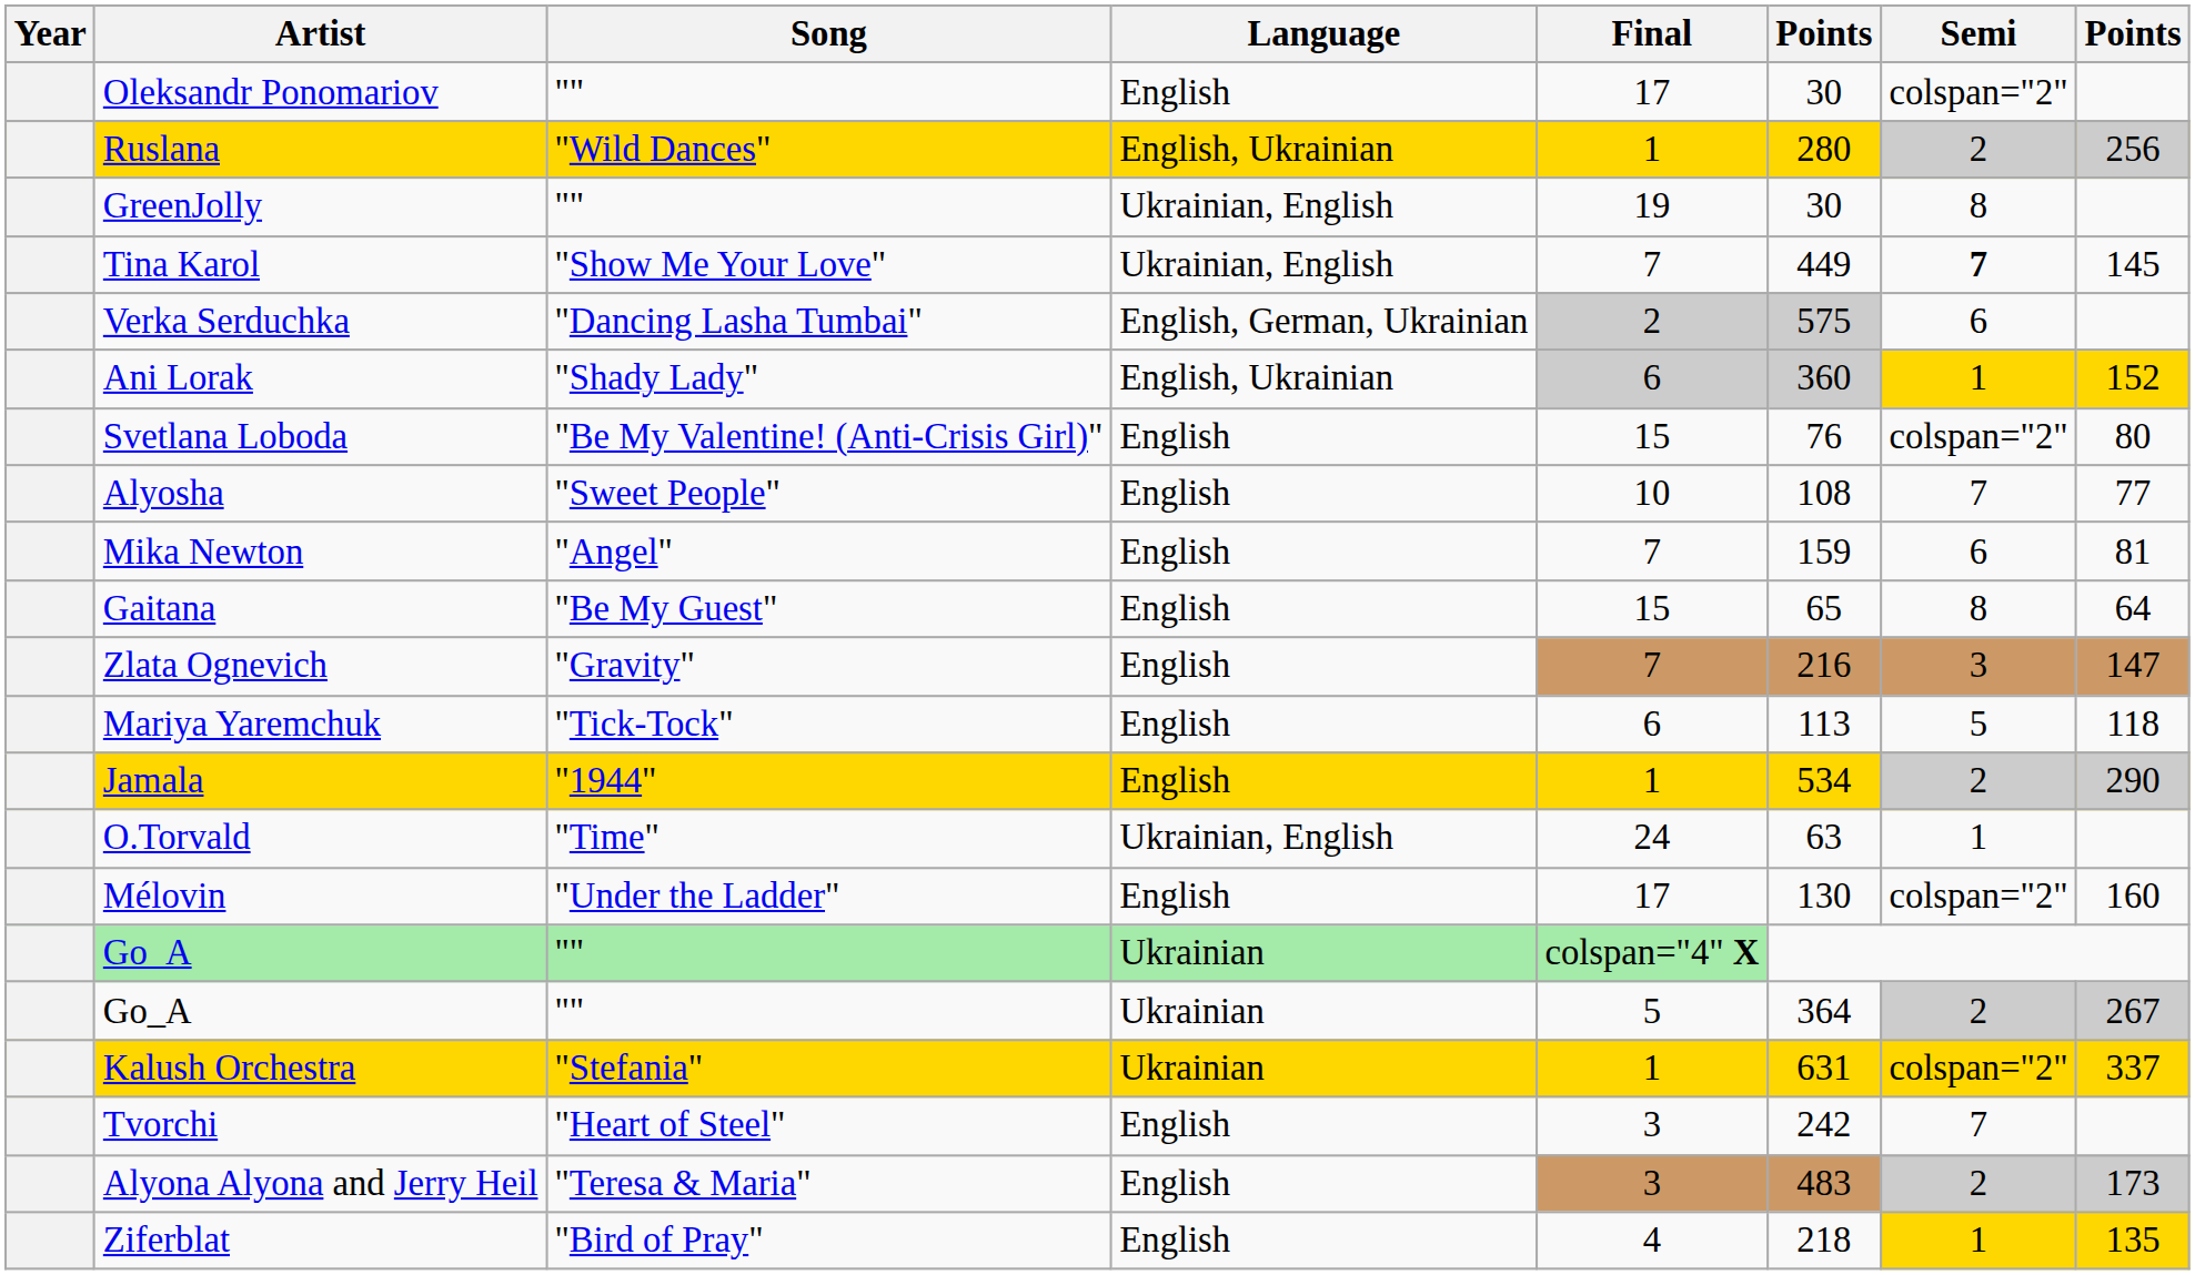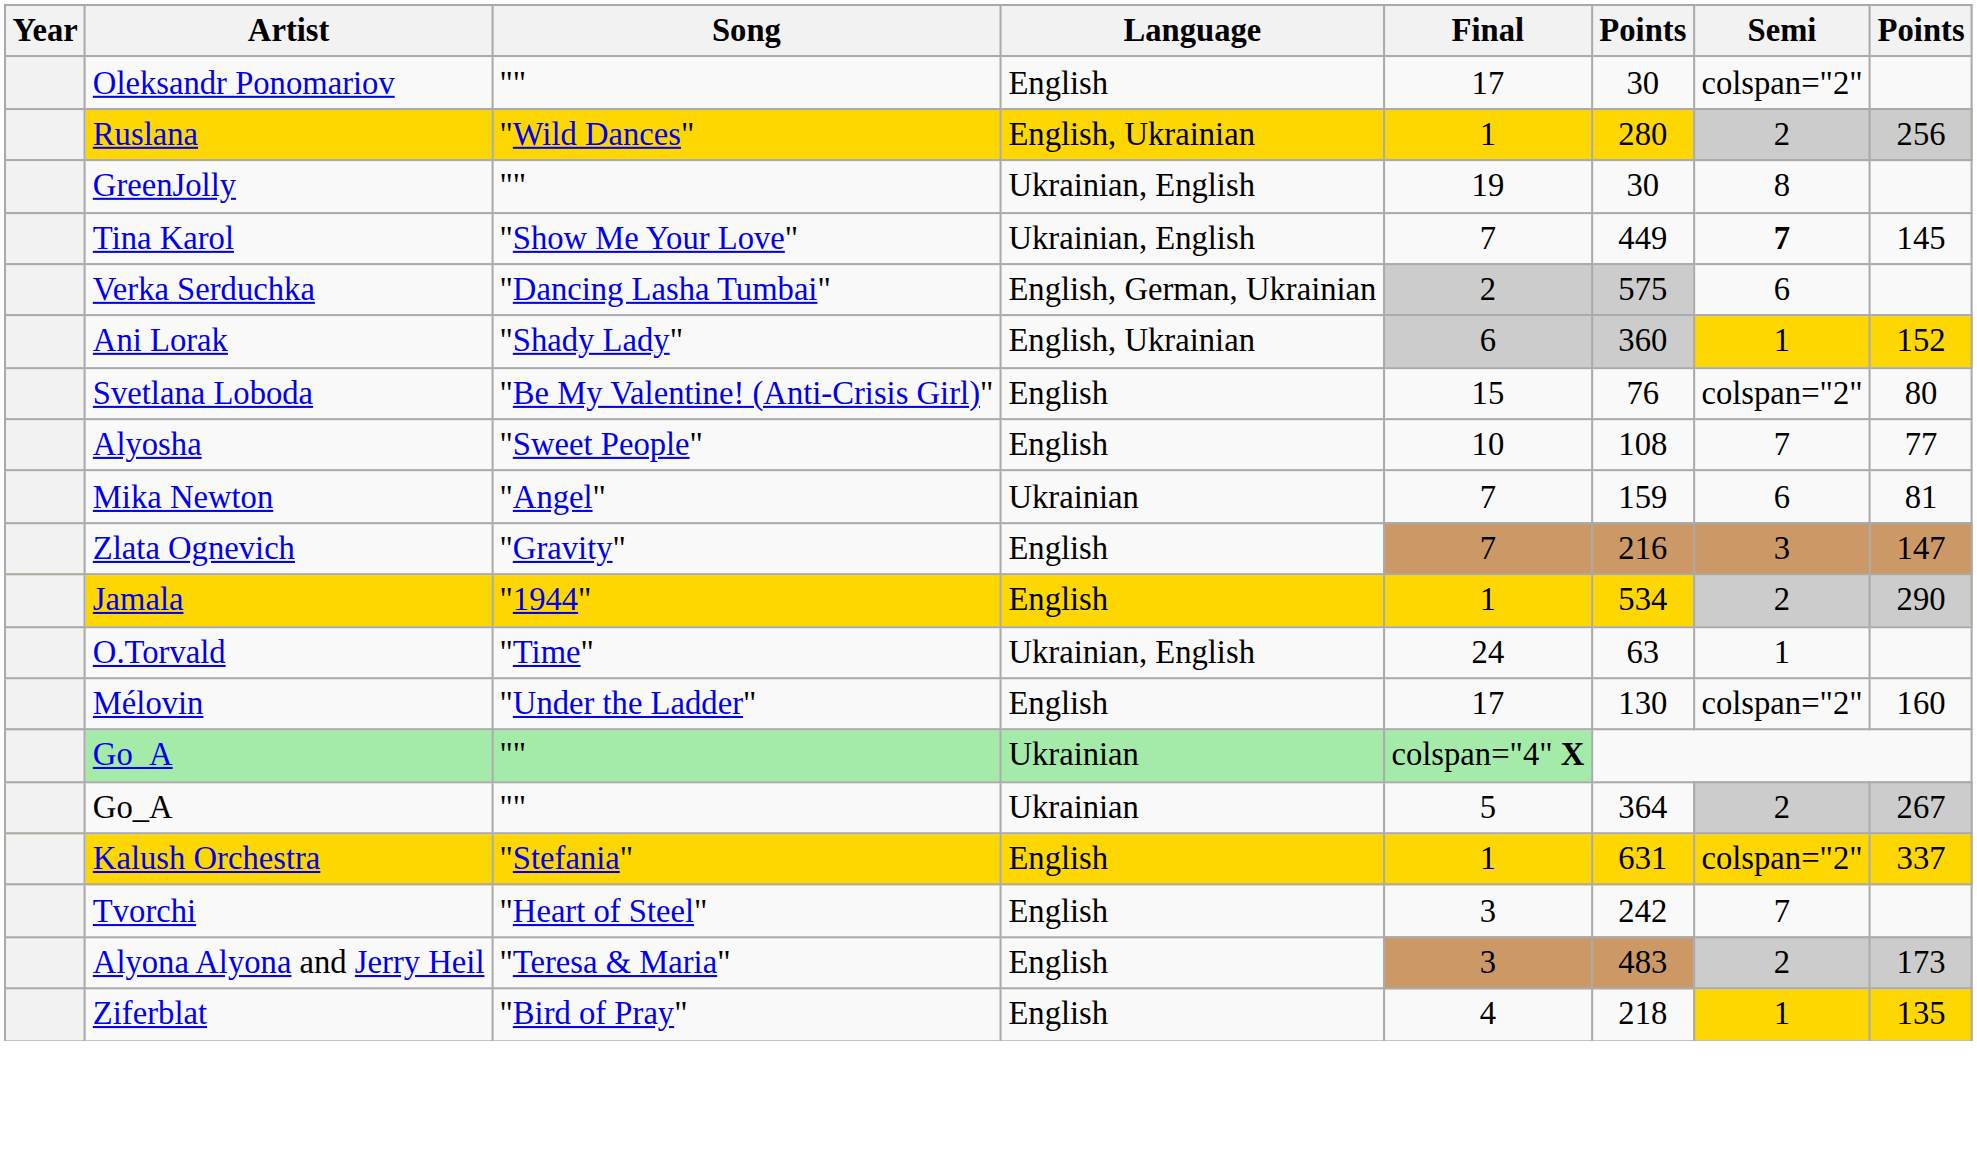Mika Newton | Language: English -> Ukrainian
- row: Gaitana | "Be My Guest" | English | 15 | 65 | 8 | 64
- row: Mariya Yaremchuk | "Tick-Tock" | English | 6 | 113 | 5 | 118
Kalush Orchestra | Language: Ukrainian -> English
